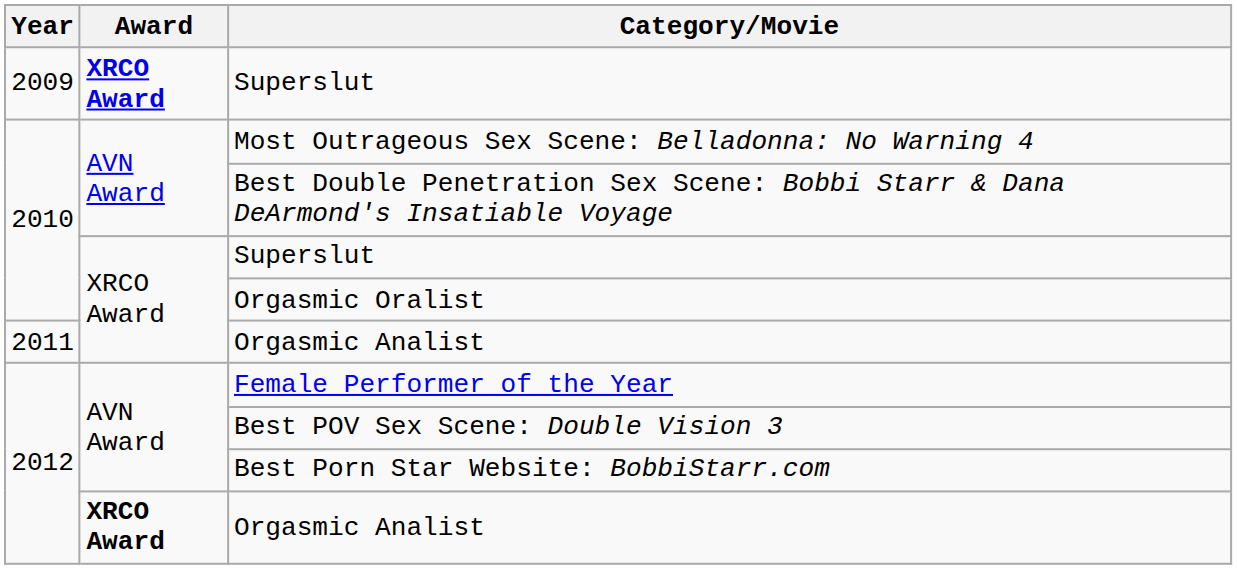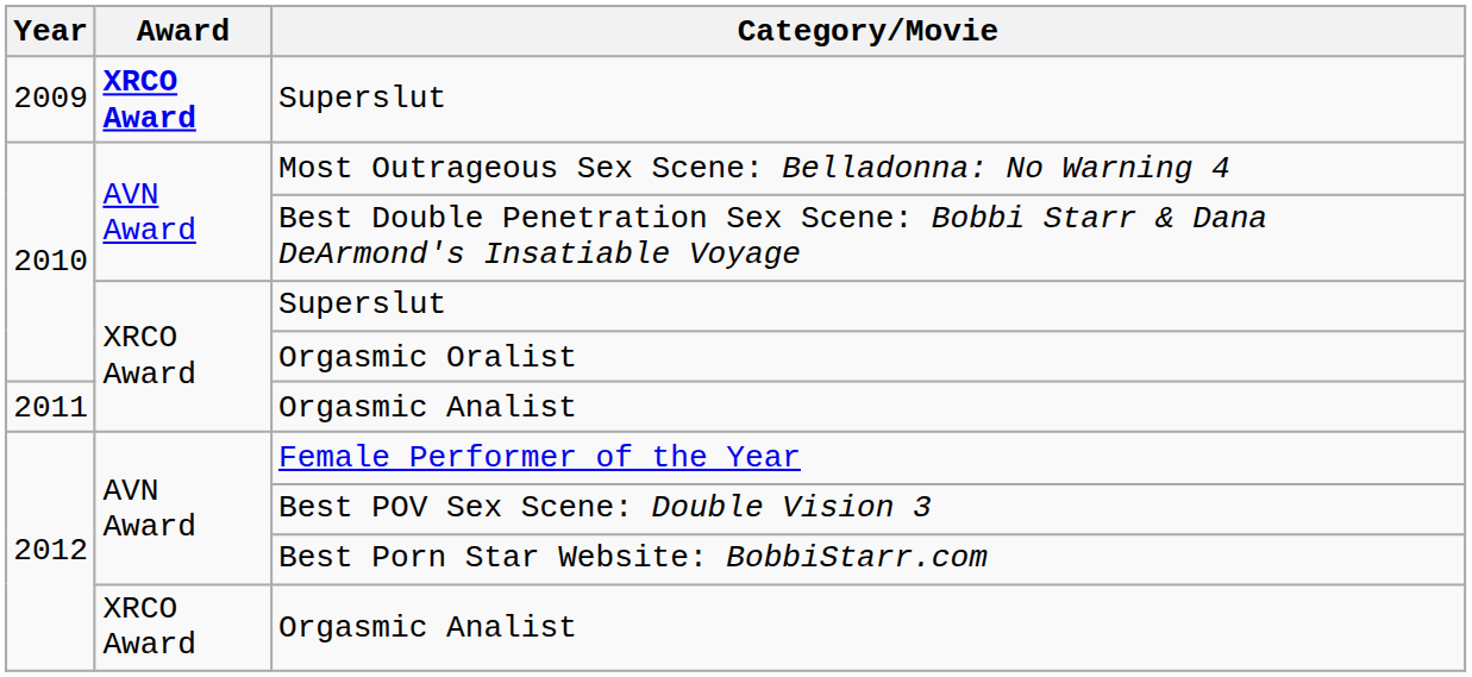2012 / Orgasmic Analist | Award: bold -> normal
